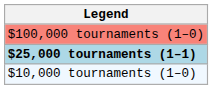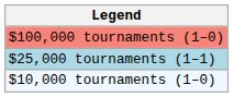row 3 | column 1: bold -> normal
